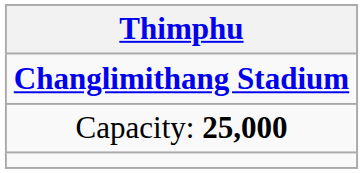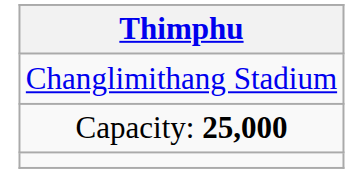row 2 | column 1: bold -> normal
